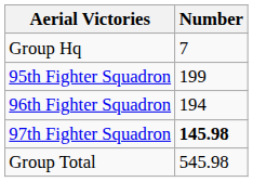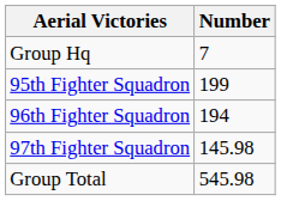97th Fighter Squadron | Number: bold -> normal
